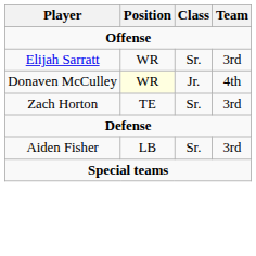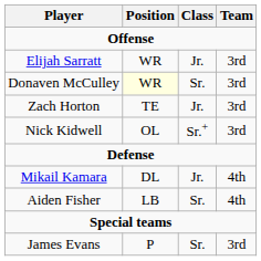Elijah Sarratt | Class: Sr. -> Jr.
Donaven McCulley | Class: Jr. -> Sr.
Donaven McCulley | Team: 4th -> 3rd
Zach Horton | Class: Sr. -> Jr.
+ row: Nick Kidwell | OL | Sr.+ | 3rd
+ row: Mikail Kamara | DL | Jr. | 4th
Aiden Fisher | Team: 3rd -> 4th
+ row: James Evans | P | Sr. | 3rd
